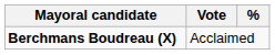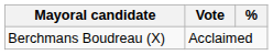Berchmans Boudreau (X) | Mayoral candidate: bold -> normal
